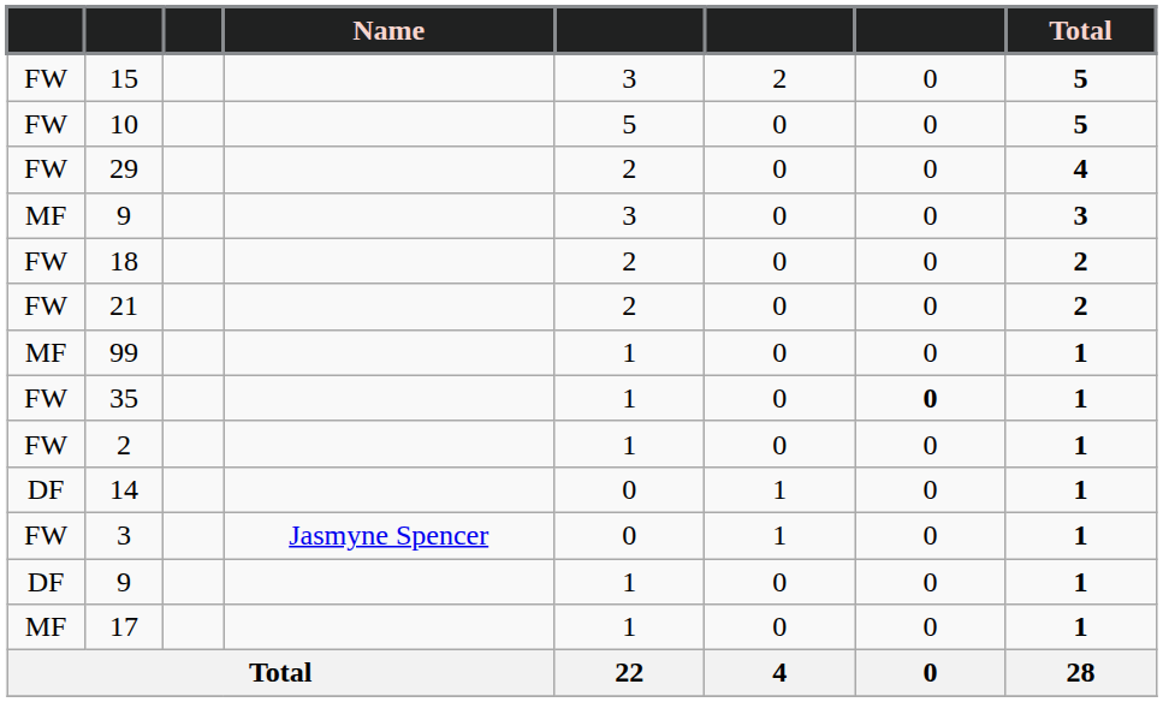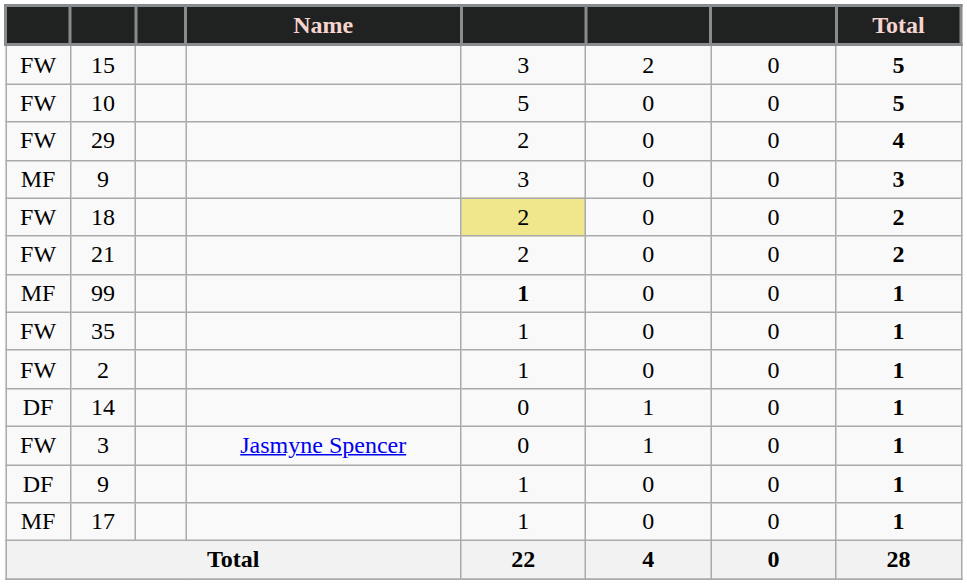18 | column 5: no background -> khaki background
99 | column 5: normal -> bold
35 | column 7: bold -> normal
